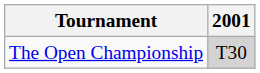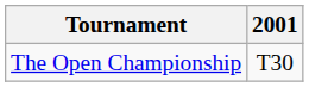The Open Championship | 2001: lightgrey background -> no background
